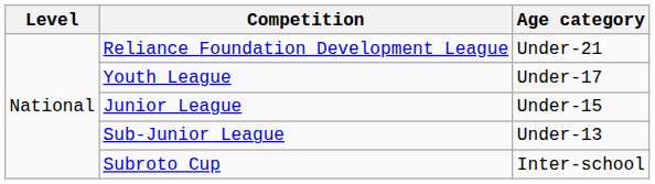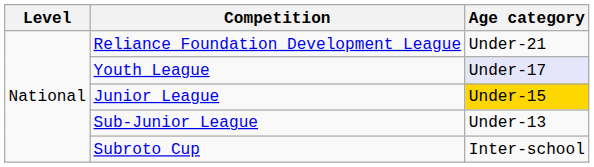Youth League | Age category: no background -> lavender background
Junior League | Age category: no background -> gold background
